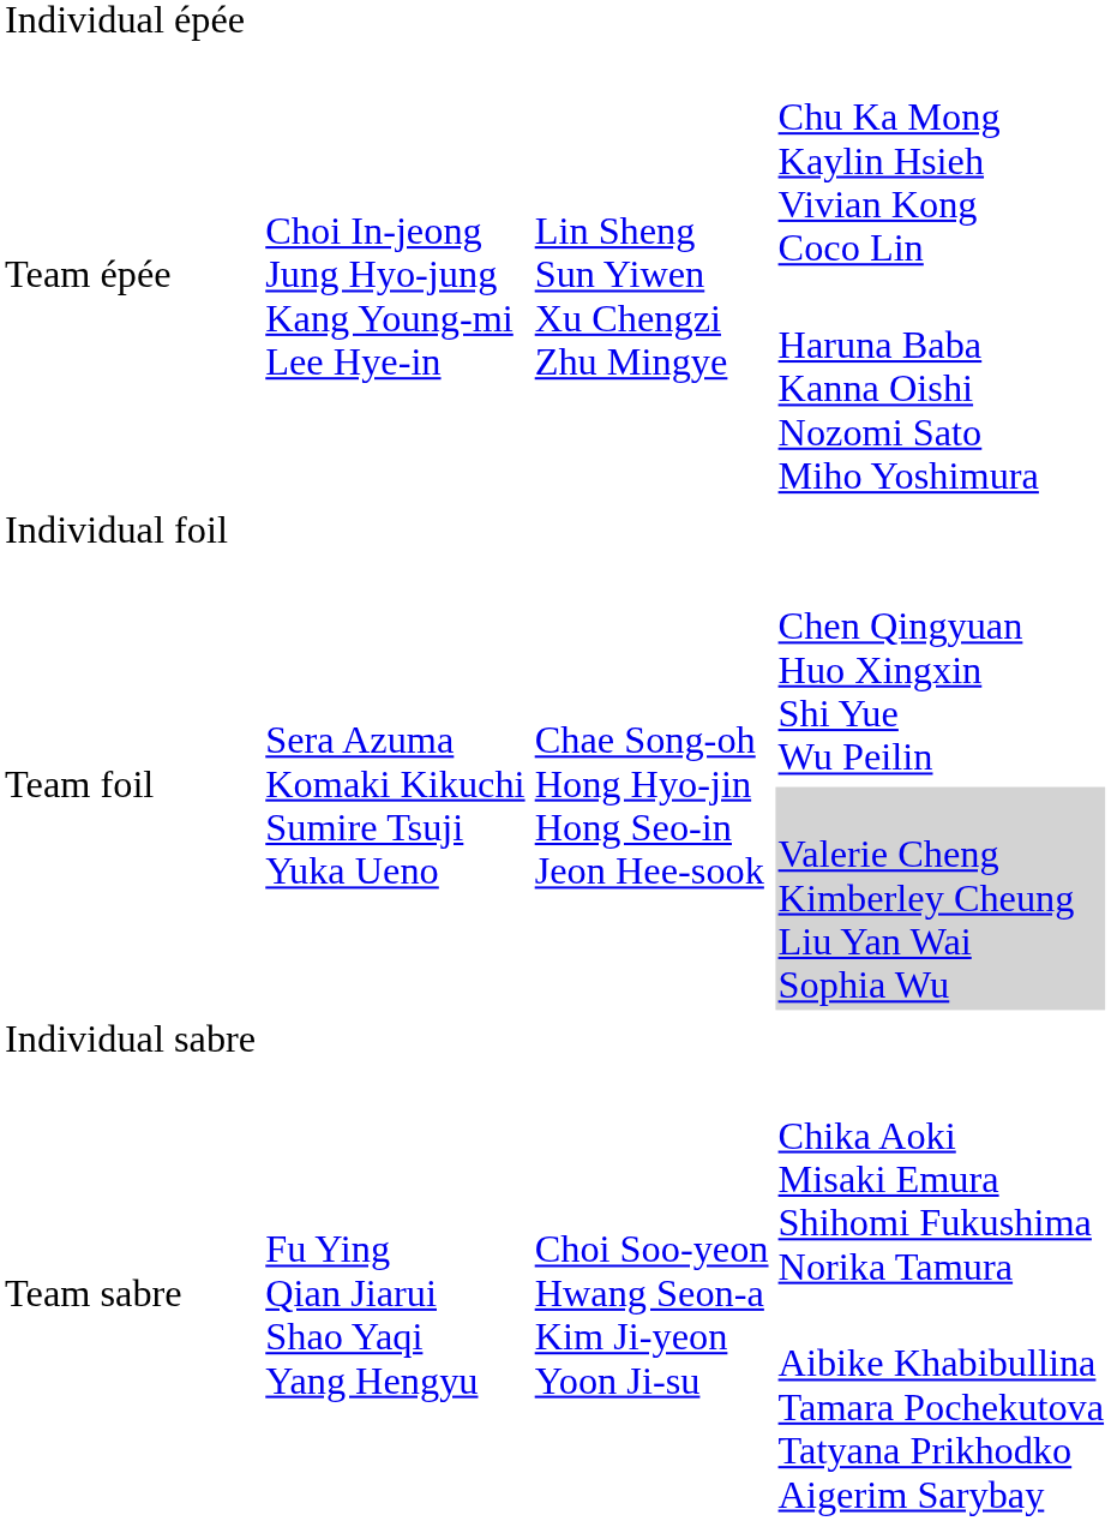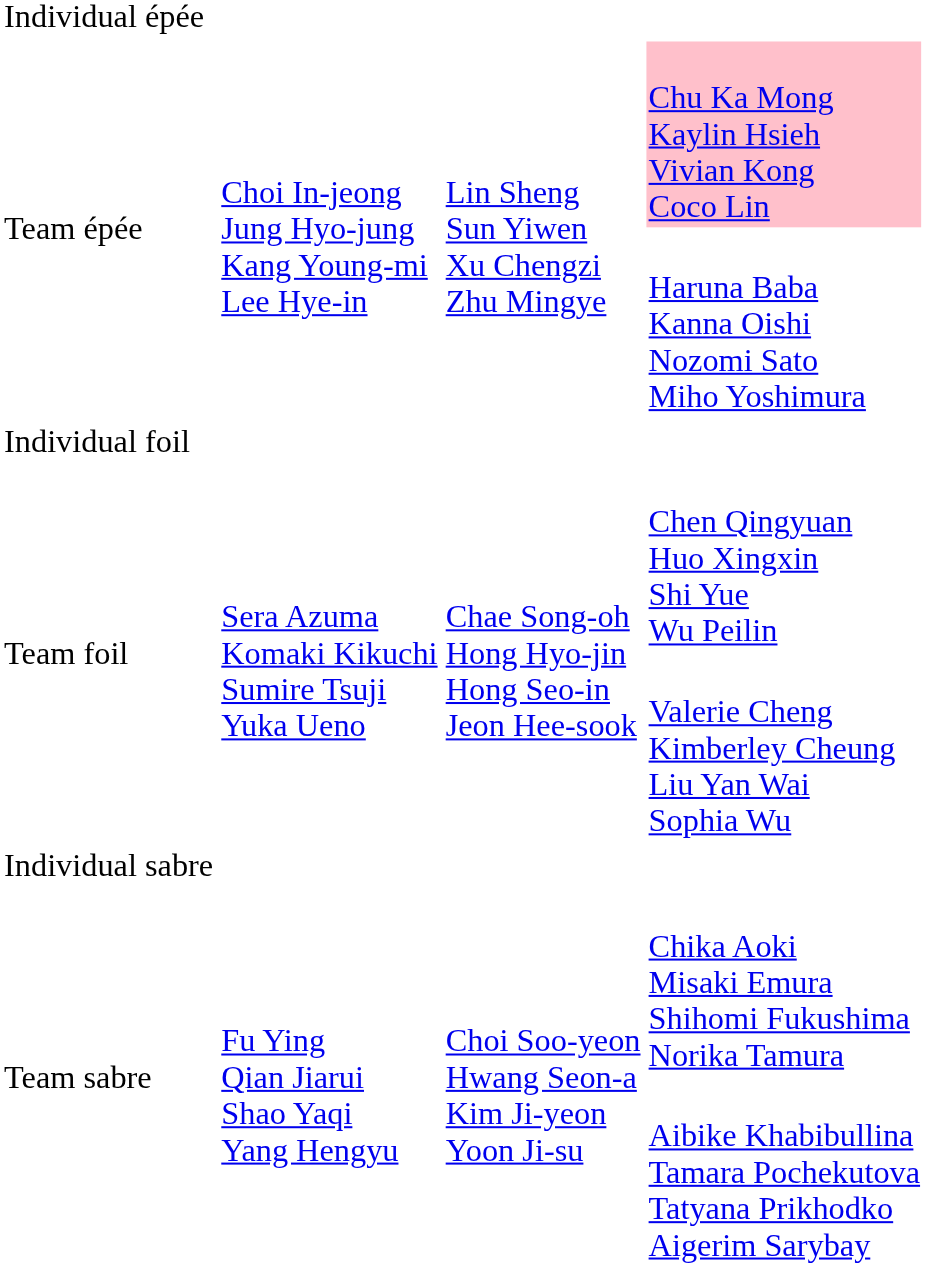Chu Ka Mong Kaylin Hsieh Vivian Kong Coco Lin | column 4: no background -> pink background
Valerie Cheng Kimberley Cheung Liu Yan Wai Sophia Wu | column 4: lightgrey background -> no background
